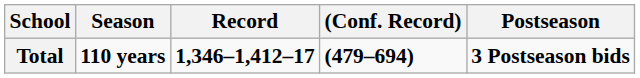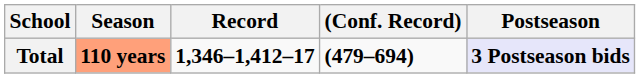row 2 | Season: no background -> lightsalmon background
row 2 | Postseason: no background -> lavender background
